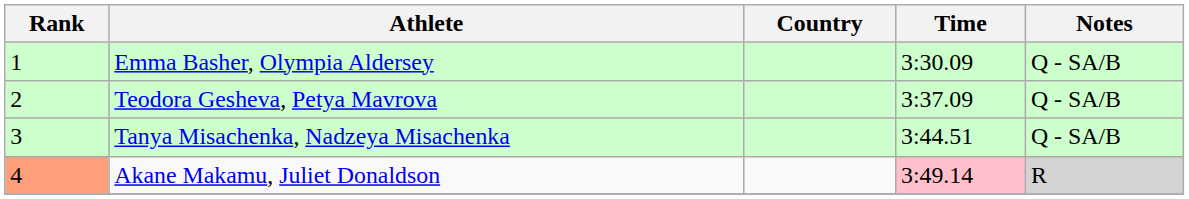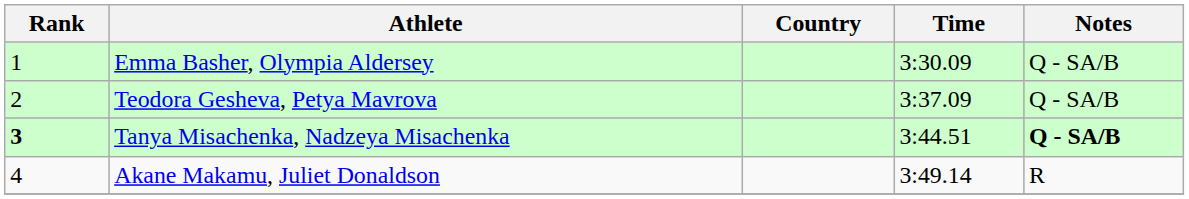Tanya Misachenka, Nadzeya Misachenka | Rank: normal -> bold
Tanya Misachenka, Nadzeya Misachenka | Notes: normal -> bold
Akane Makamu, Juliet Donaldson | Rank: lightsalmon background -> no background
Akane Makamu, Juliet Donaldson | Time: pink background -> no background
Akane Makamu, Juliet Donaldson | Notes: lightgrey background -> no background
